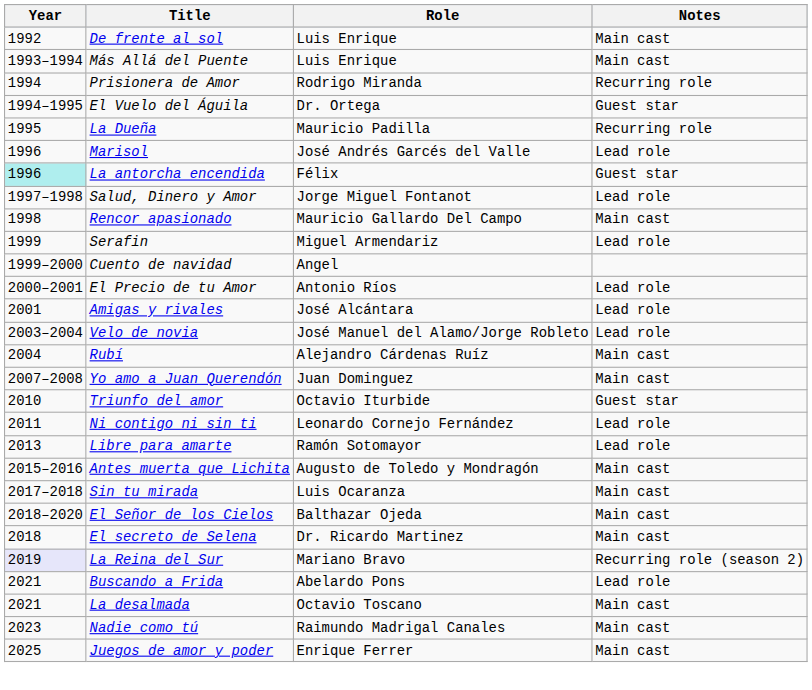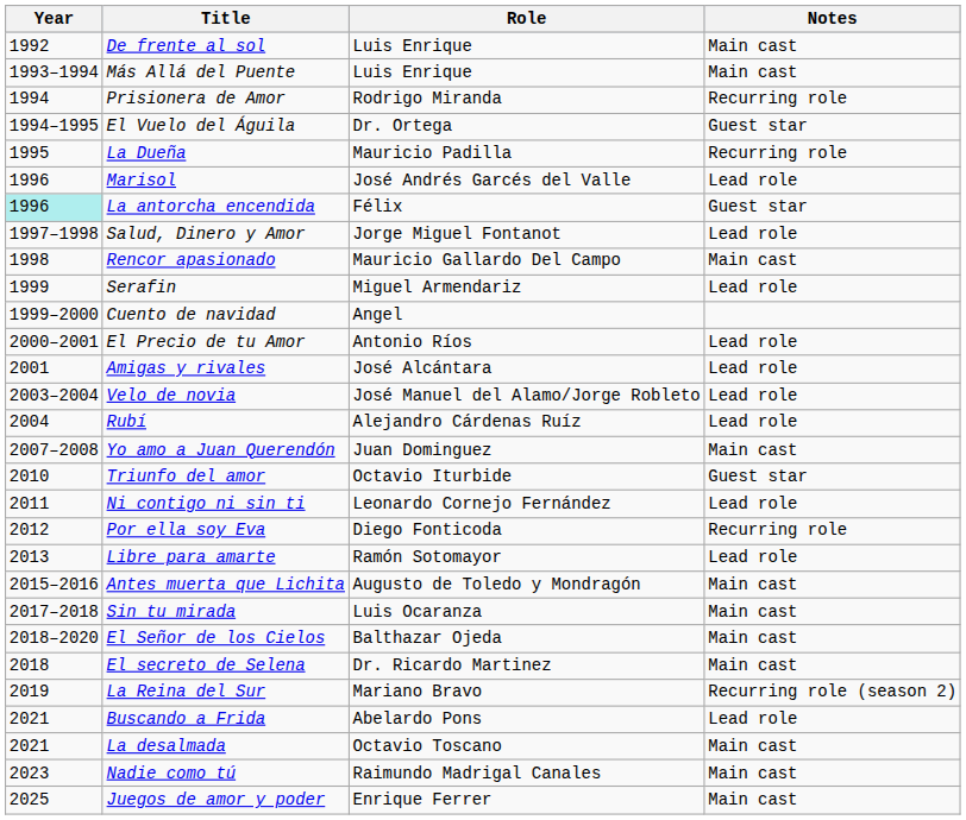Rubí | Notes: Main cast -> Lead role
+ row: 2012 | Por ella soy Eva | Diego Fonticoda | Recurring role
La Reina del Sur | Year: lavender background -> no background
